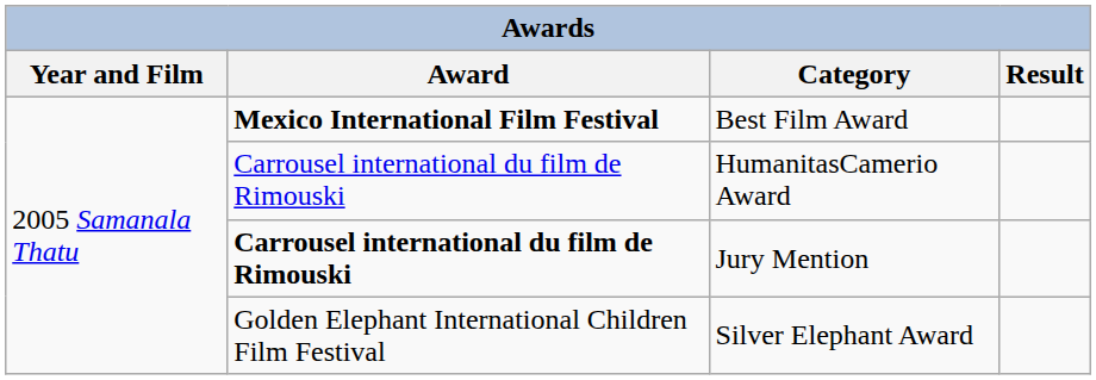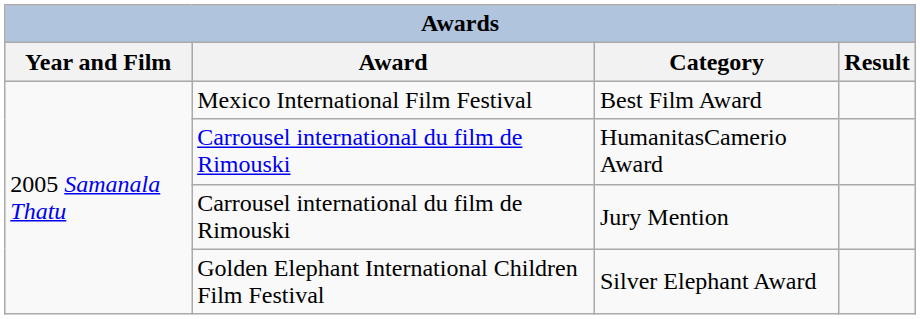Best Film Award | Award: bold -> normal
Jury Mention | Award: bold -> normal
